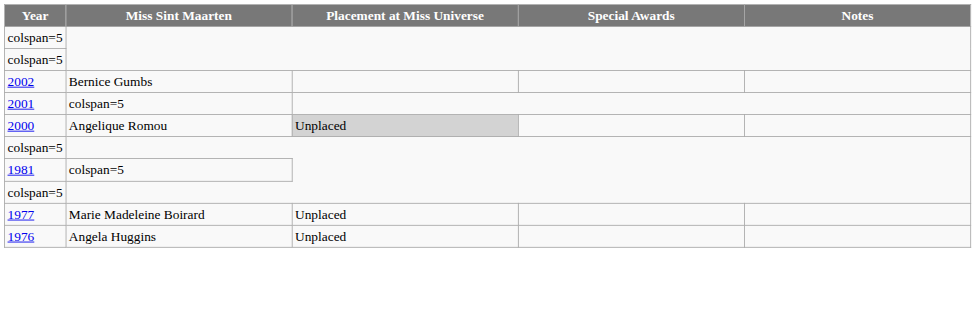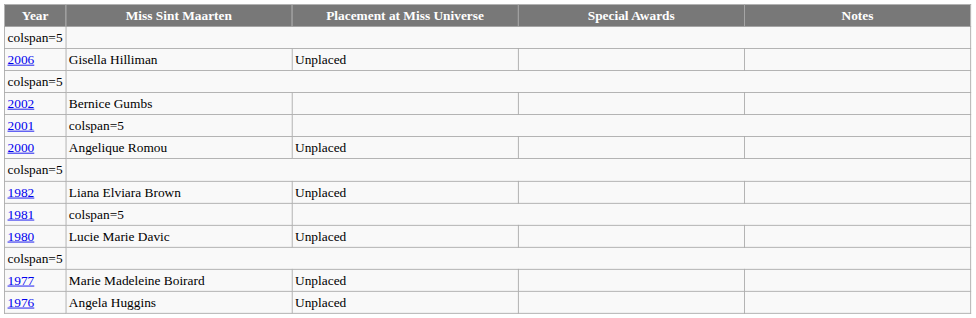+ row: 2006 | Gisella Hilliman | Unplaced
2000 | Placement at Miss Universe: lightgrey background -> no background
+ row: 1982 | Liana Elviara Brown | Unplaced
+ row: 1980 | Lucie Marie Davic | Unplaced
